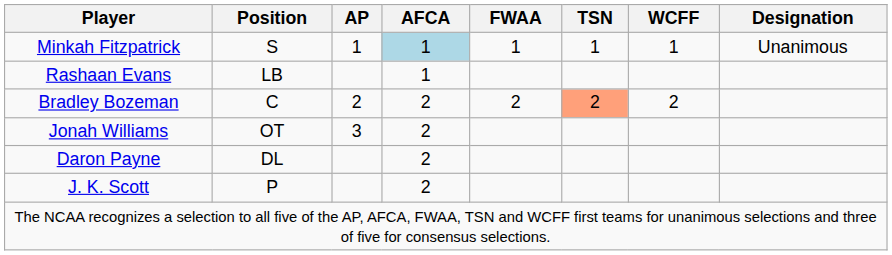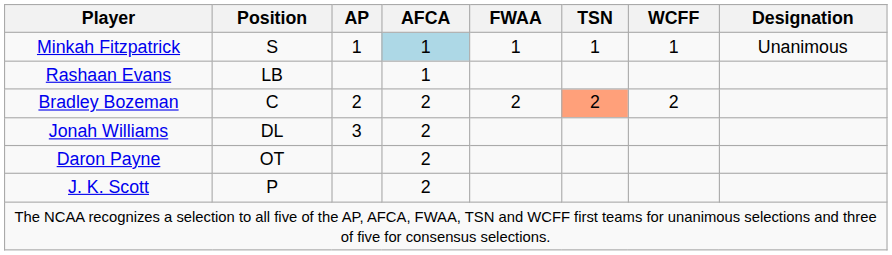Jonah Williams | Position: OT -> DL
Daron Payne | Position: DL -> OT
